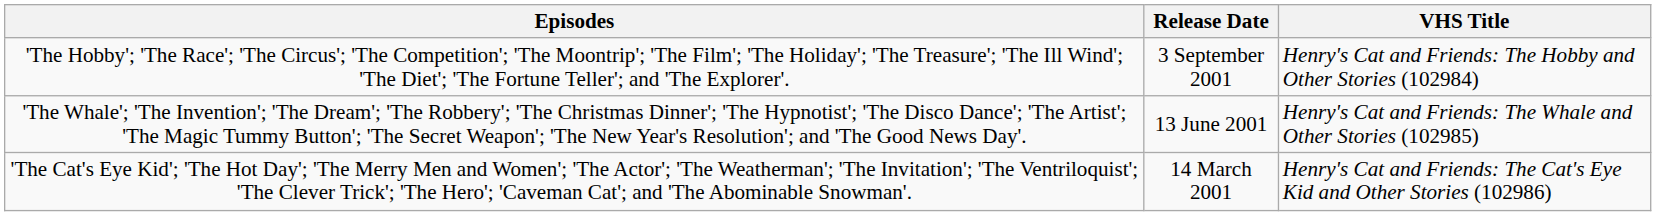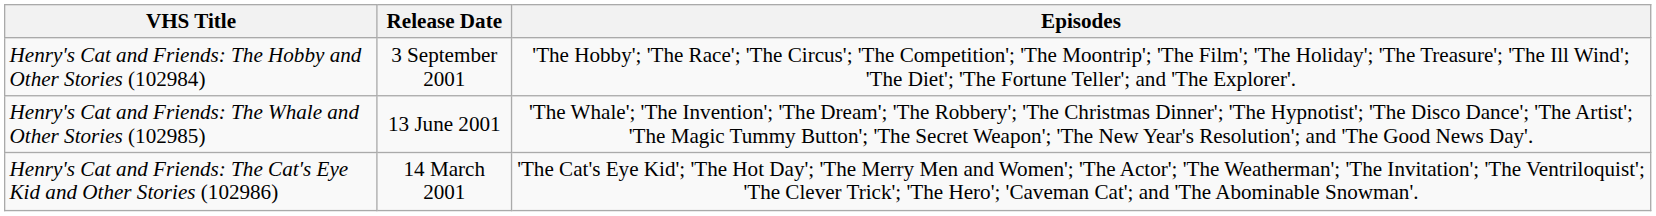columns swapped: VHS Title <-> Episodes
